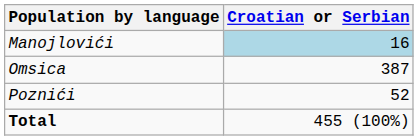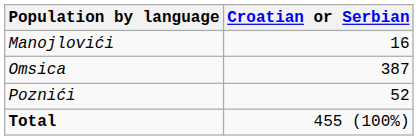Manojlovići | Croatian or Serbian: lightblue background -> no background
